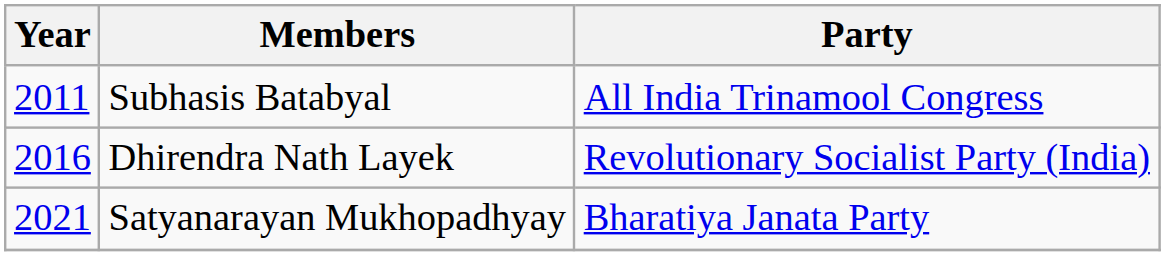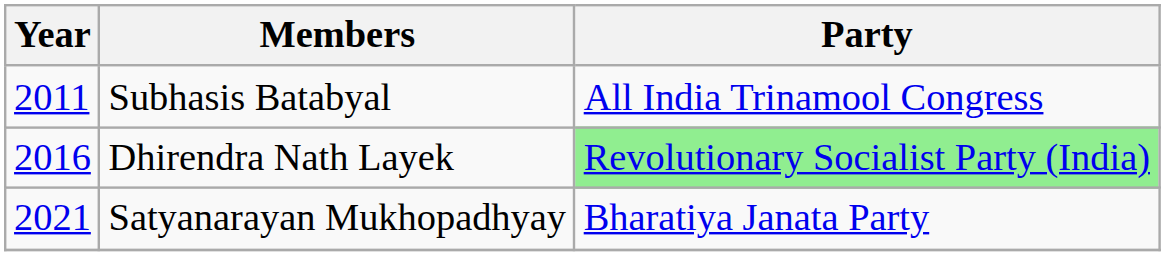Dhirendra Nath Layek | Party: no background -> lightgreen background
